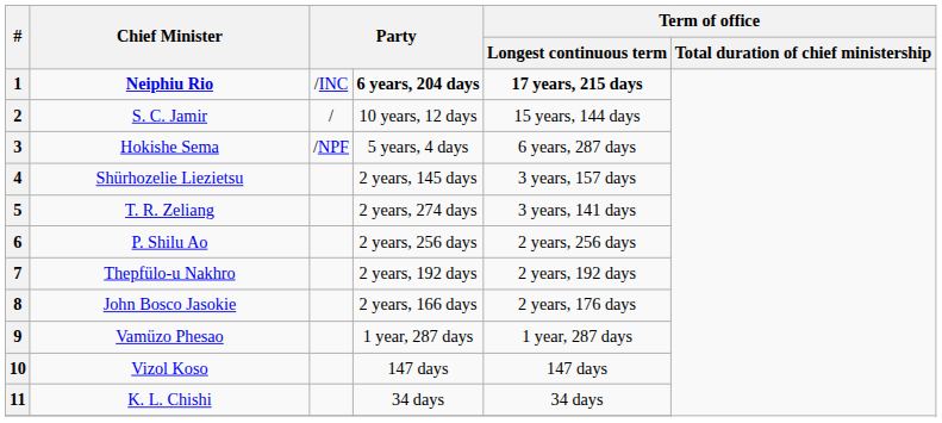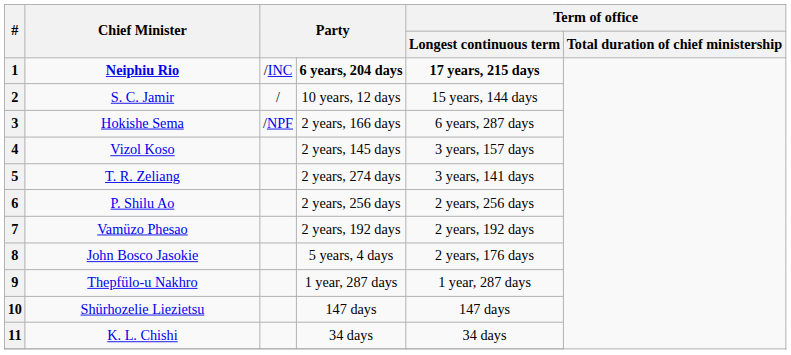3 | column 4: 5 years, 4 days -> 2 years, 166 days
4 | Chief Minister: Shürhozelie Liezietsu -> Vizol Koso
7 | Chief Minister: Thepfülo-u Nakhro -> Vamüzo Phesao
8 | column 4: 2 years, 166 days -> 5 years, 4 days
9 | Chief Minister: Vamüzo Phesao -> Thepfülo-u Nakhro
10 | Chief Minister: Vizol Koso -> Shürhozelie Liezietsu
